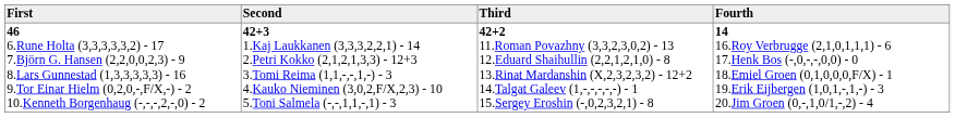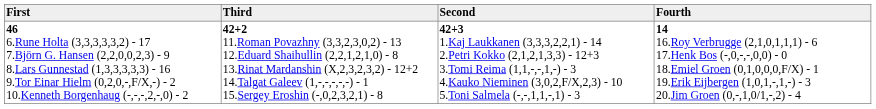columns swapped: Second <-> Third
